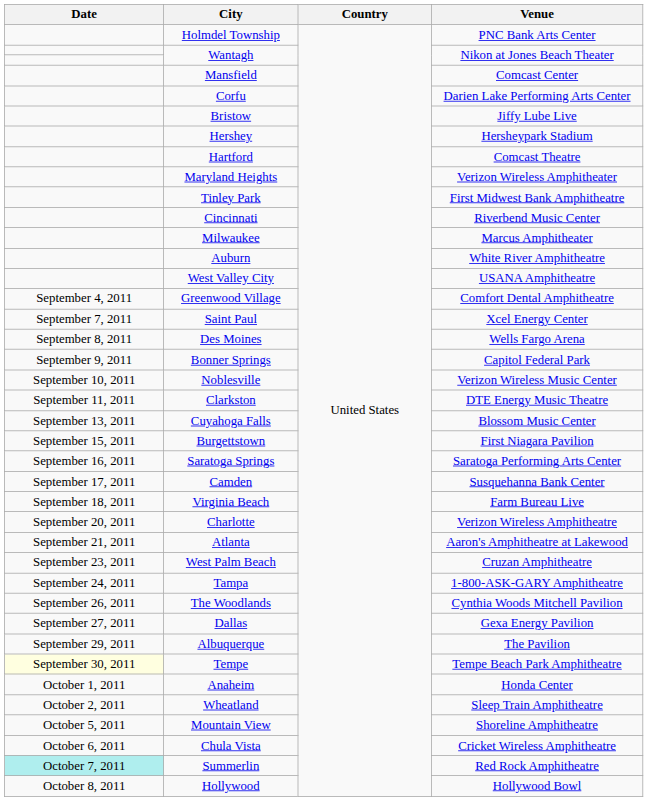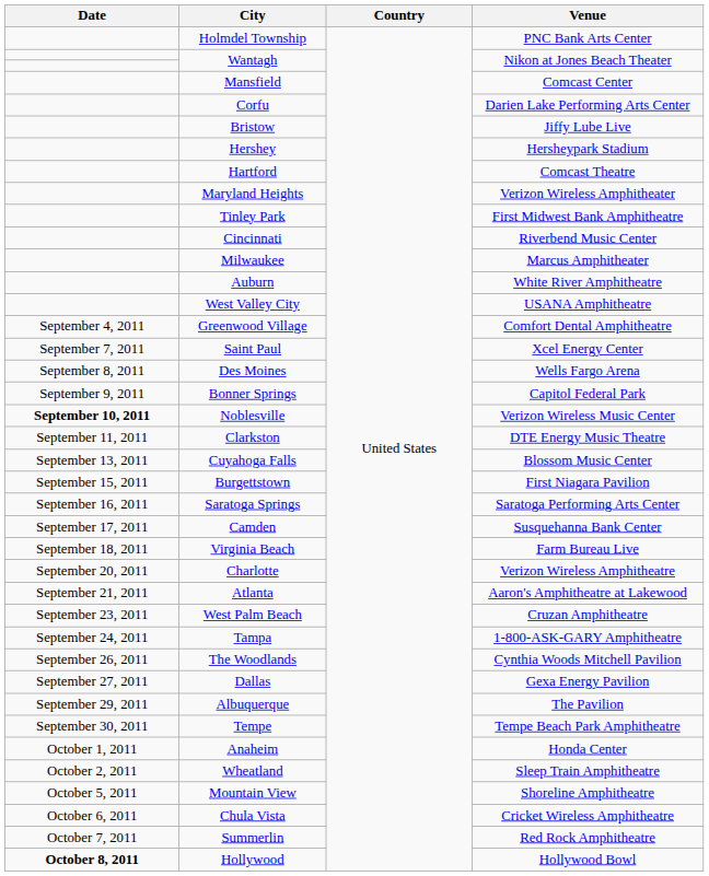Noblesville | Date: normal -> bold
Tempe | Date: lightyellow background -> no background
Summerlin | Date: paleturquoise background -> no background
Hollywood | Date: normal -> bold
